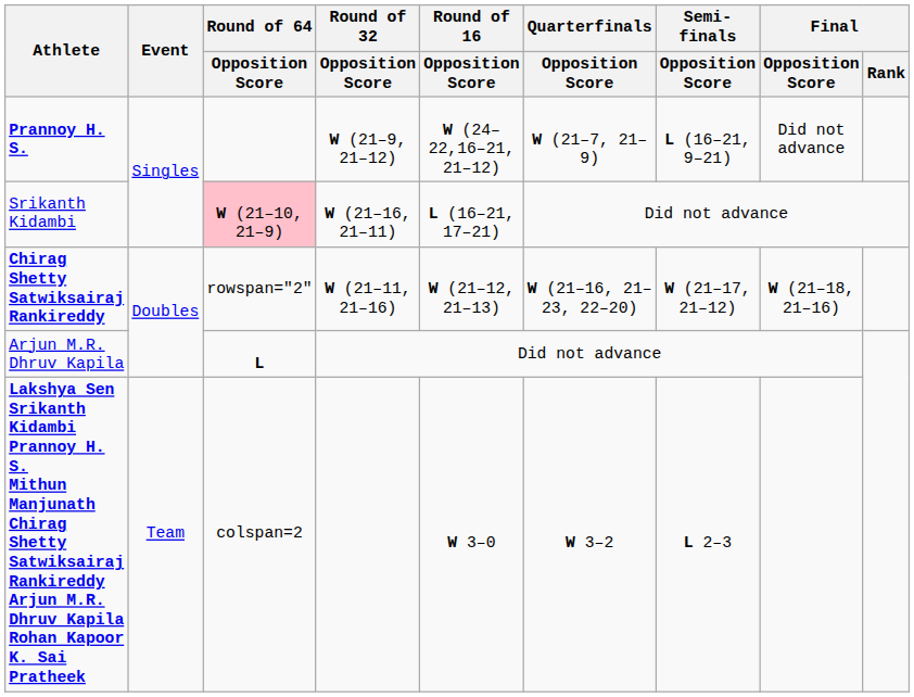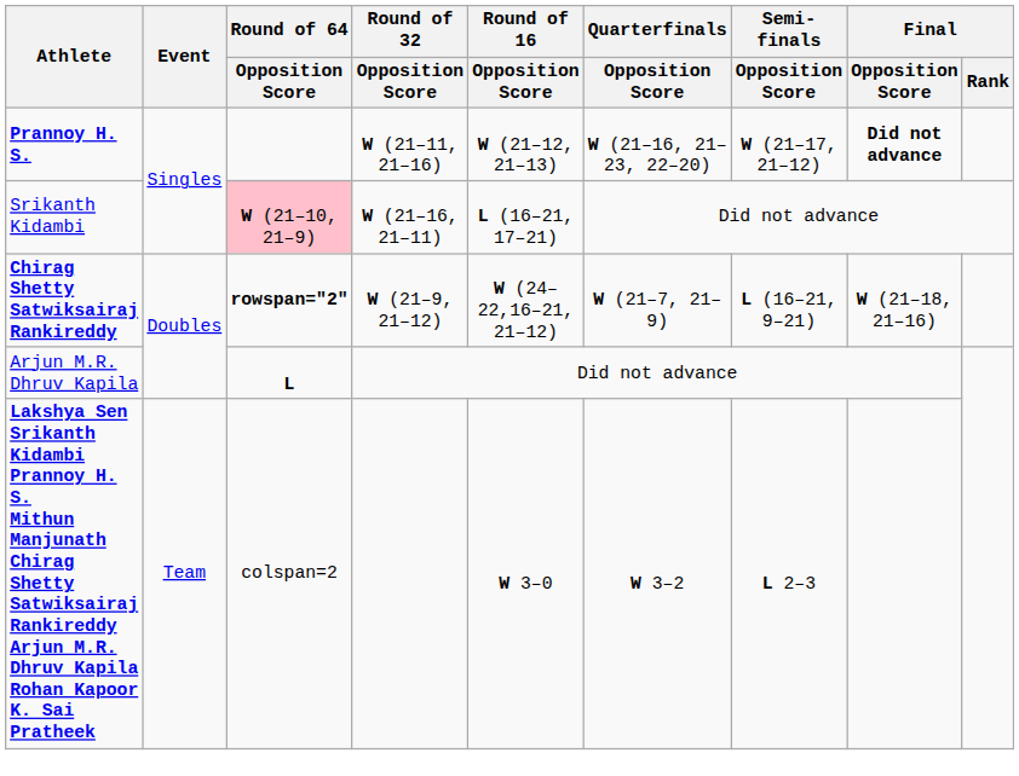Prannoy H. S. | Round of 32 / Opposition Score: W (21–9, 21–12) -> W (21–11, 21–16)
Prannoy H. S. | Round of 16 / Opposition Score: W (24–22,16–21, 21–12) -> W (21–12, 21–13)
Prannoy H. S. | Quarterfinals / Opposition Score: W (21–7, 21–9) -> W (21–16, 21–23, 22–20)
Prannoy H. S. | Semi-finals / Opposition Score: L (16–21, 9–21) -> W (21–17, 21–12)
Prannoy H. S. | Final / Opposition Score: normal -> bold
Chirag Shetty Satwiksairaj Rankireddy | Round of 64 / Opposition Score: normal -> bold
Chirag Shetty Satwiksairaj Rankireddy | Round of 32 / Opposition Score: W (21–11, 21–16) -> W (21–9, 21–12)
Chirag Shetty Satwiksairaj Rankireddy | Round of 16 / Opposition Score: W (21–12, 21–13) -> W (24–22,16–21, 21–12)
Chirag Shetty Satwiksairaj Rankireddy | Quarterfinals / Opposition Score: W (21–16, 21–23, 22–20) -> W (21–7, 21–9)
Chirag Shetty Satwiksairaj Rankireddy | Semi-finals / Opposition Score: W (21–17, 21–12) -> L (16–21, 9–21)
